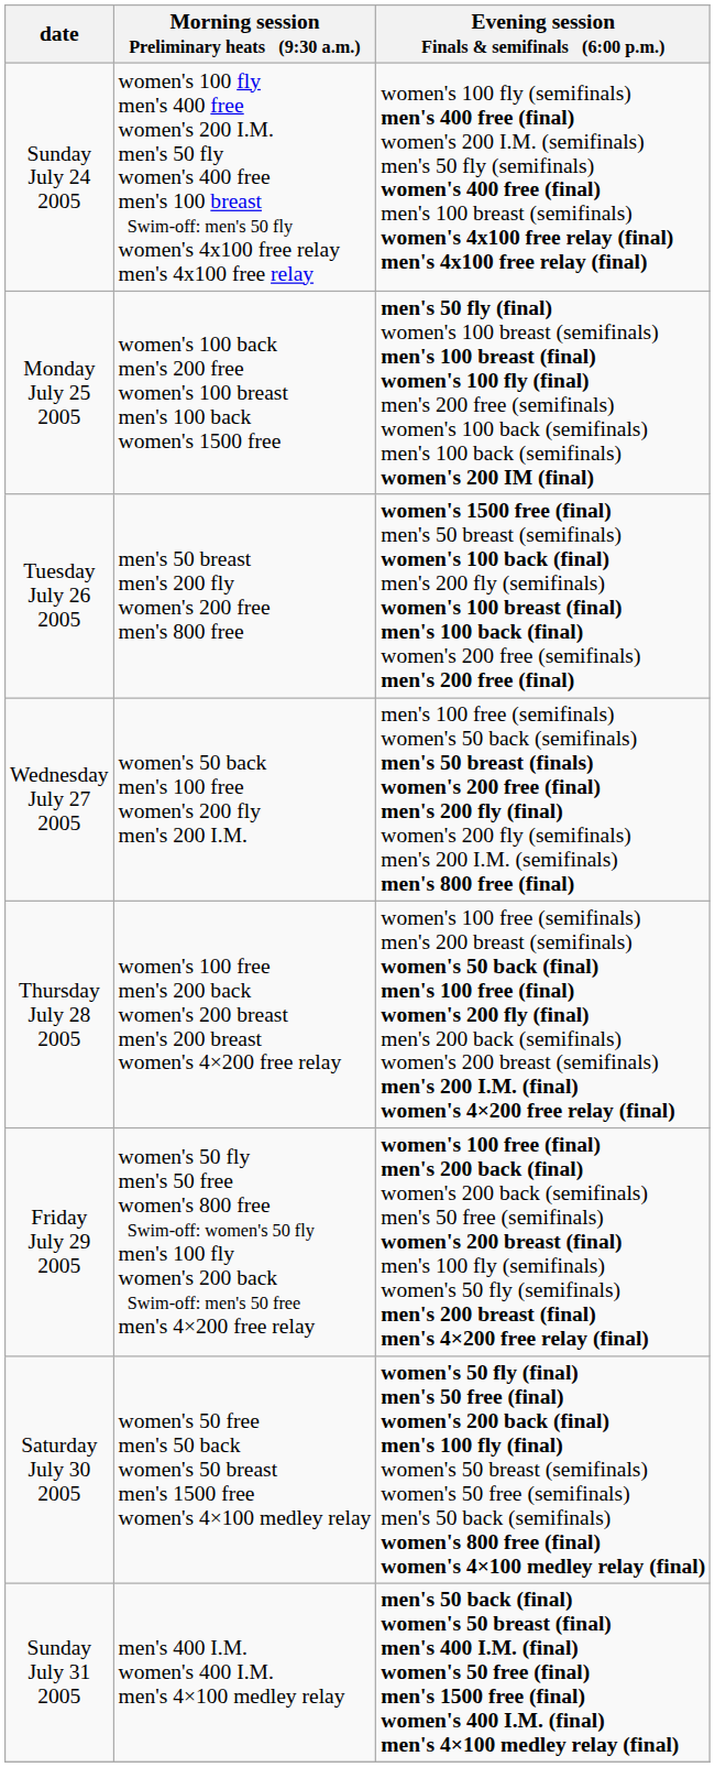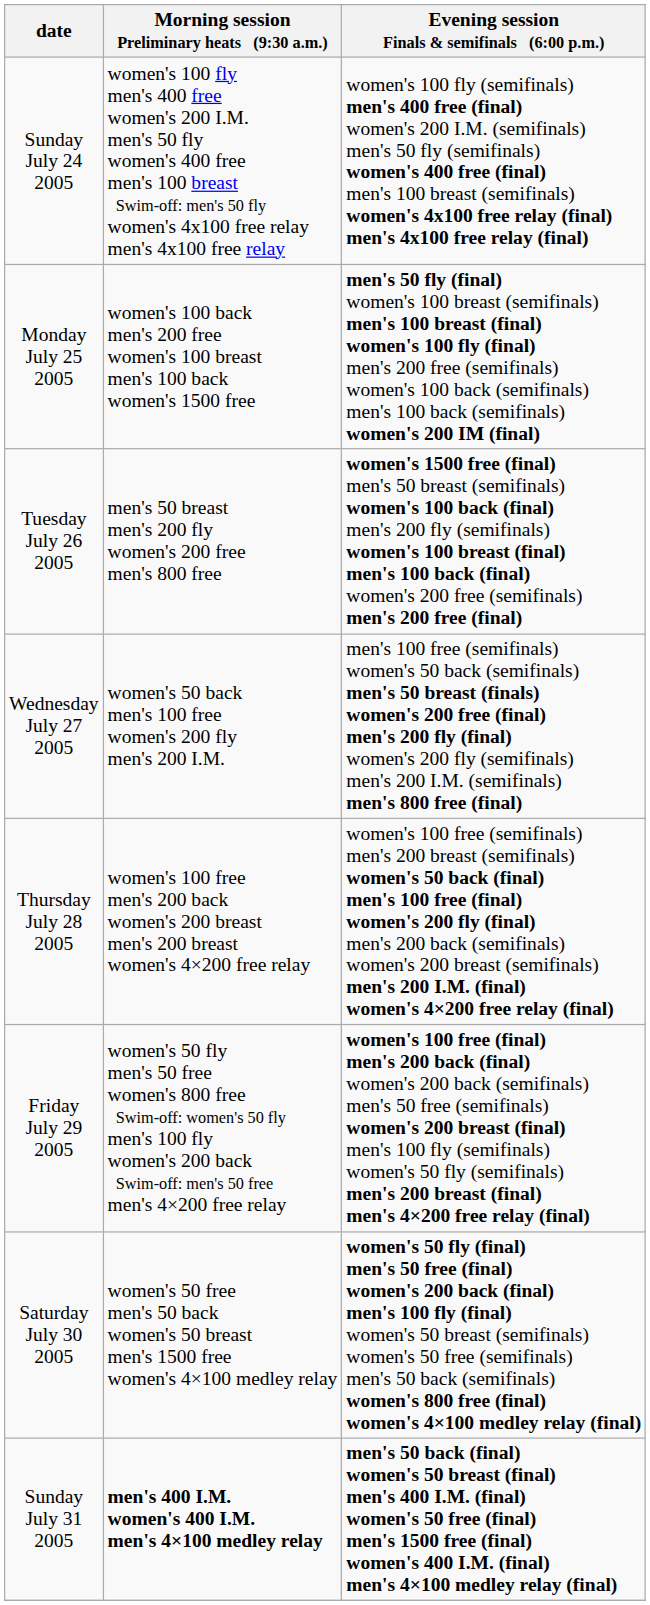Sunday July 31 2005 | Morning session Preliminary heats (9:30 a.m.): normal -> bold
